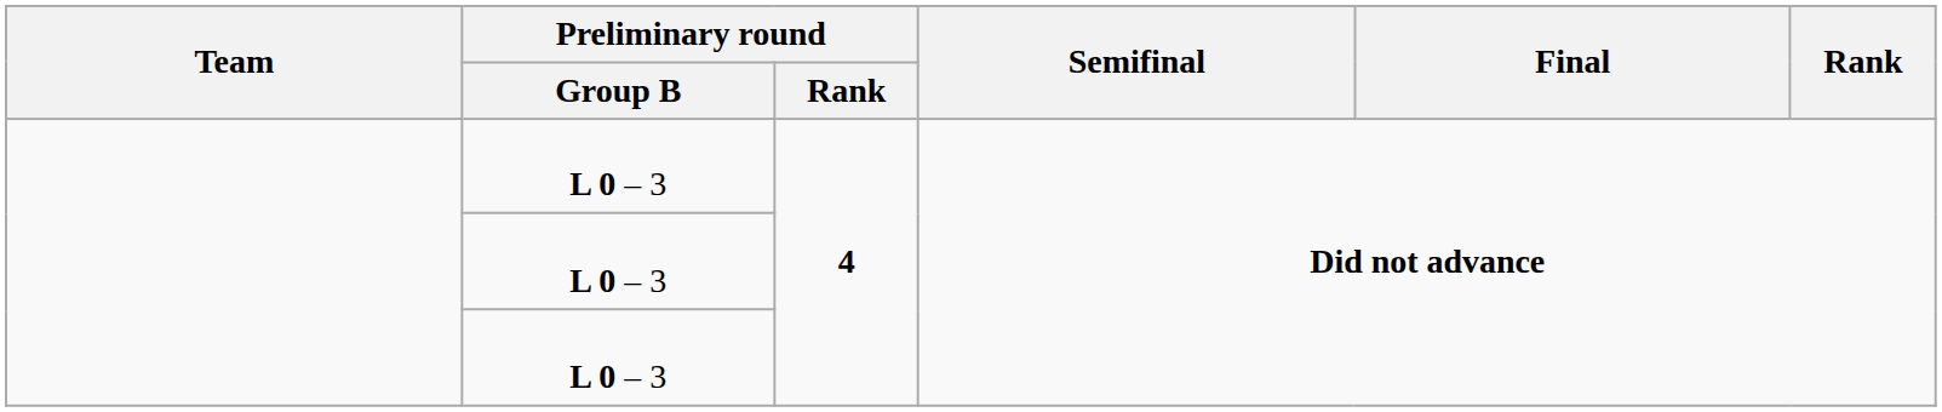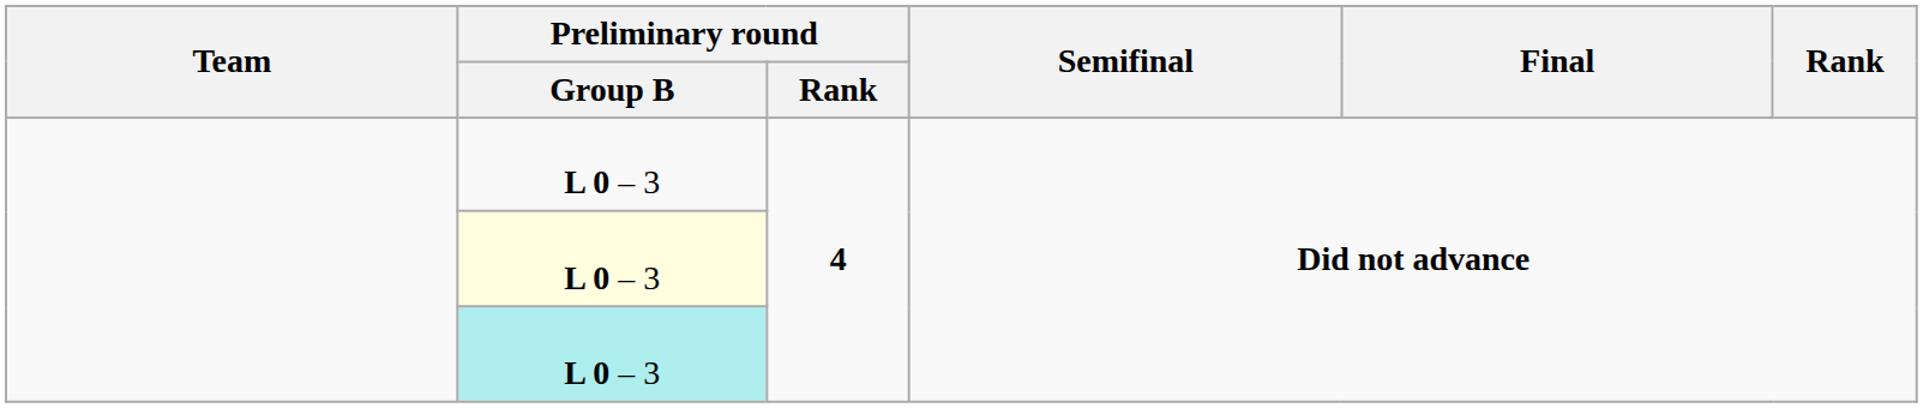row 4 | Preliminary round / Group B: no background -> lightyellow background
row 5 | Preliminary round / Group B: no background -> paleturquoise background
